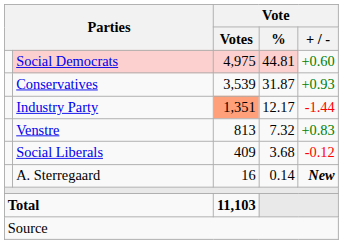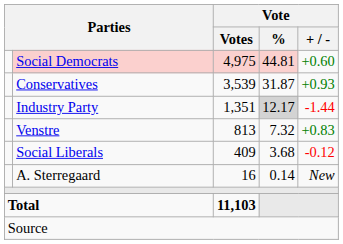Industry Party | Vote / Votes: lightsalmon background -> no background
Industry Party | Vote / %: no background -> lightgrey background
A. Sterregaard | Vote / + / -: bold -> normal
